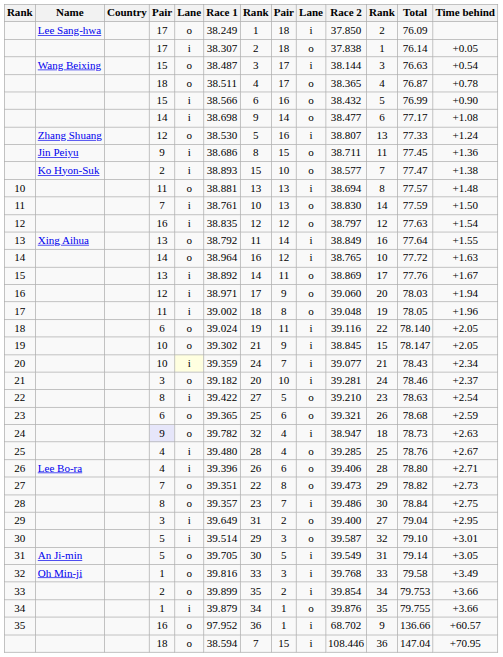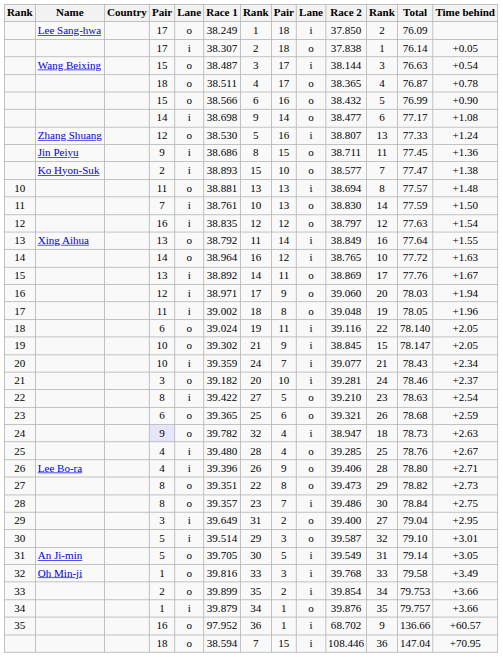row 6 | column 5: i -> o
row 21 | column 5: lightyellow background -> no background
row 27 | column 8: 6 -> 9
row 28 | column 4: 7 -> 8
row 35 | Total: 79.755 -> 79.757
